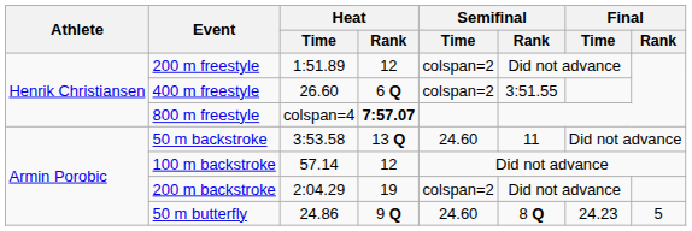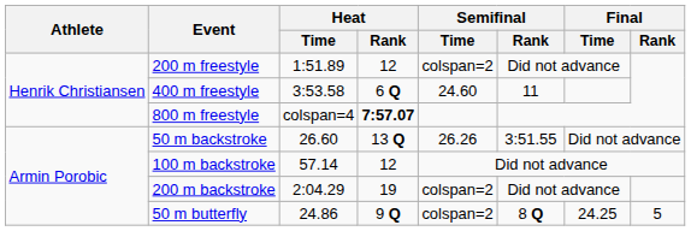400 m freestyle | Heat / Time: 26.60 -> 3:53.58
400 m freestyle | Semifinal / Time: colspan=2 -> 24.60
400 m freestyle | Semifinal / Rank: 3:51.55 -> 11
50 m backstroke | Heat / Time: 3:53.58 -> 26.60
50 m backstroke | Semifinal / Time: 24.60 -> 26.26
50 m backstroke | Semifinal / Rank: 11 -> 3:51.55
50 m butterfly | Semifinal / Time: 24.60 -> colspan=2
50 m butterfly | Final / Time: 24.23 -> 24.25
